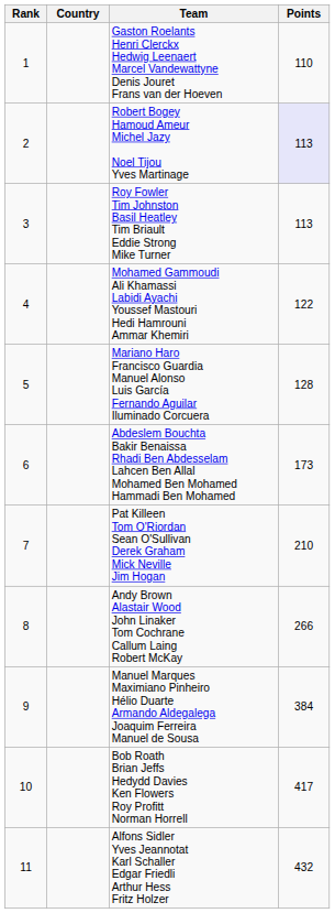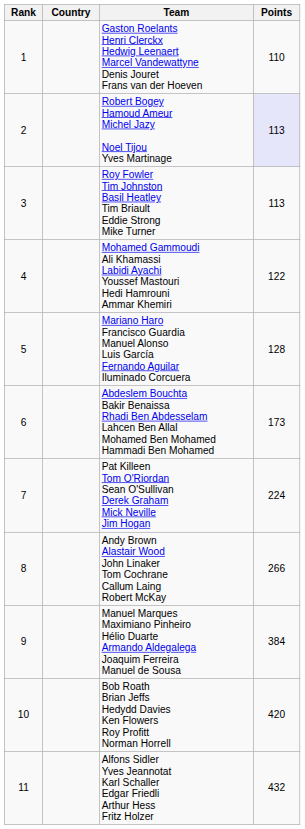row 8 | Points: 210 -> 224
row 11 | Points: 417 -> 420
